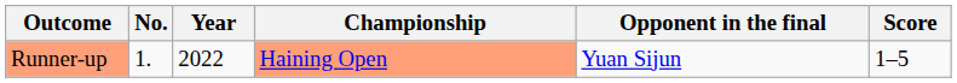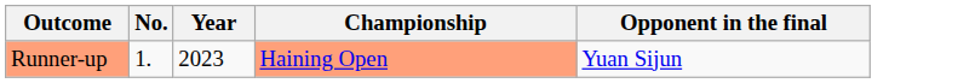- column: Score | 1–5
Runner-up | Year: 2022 -> 2023
